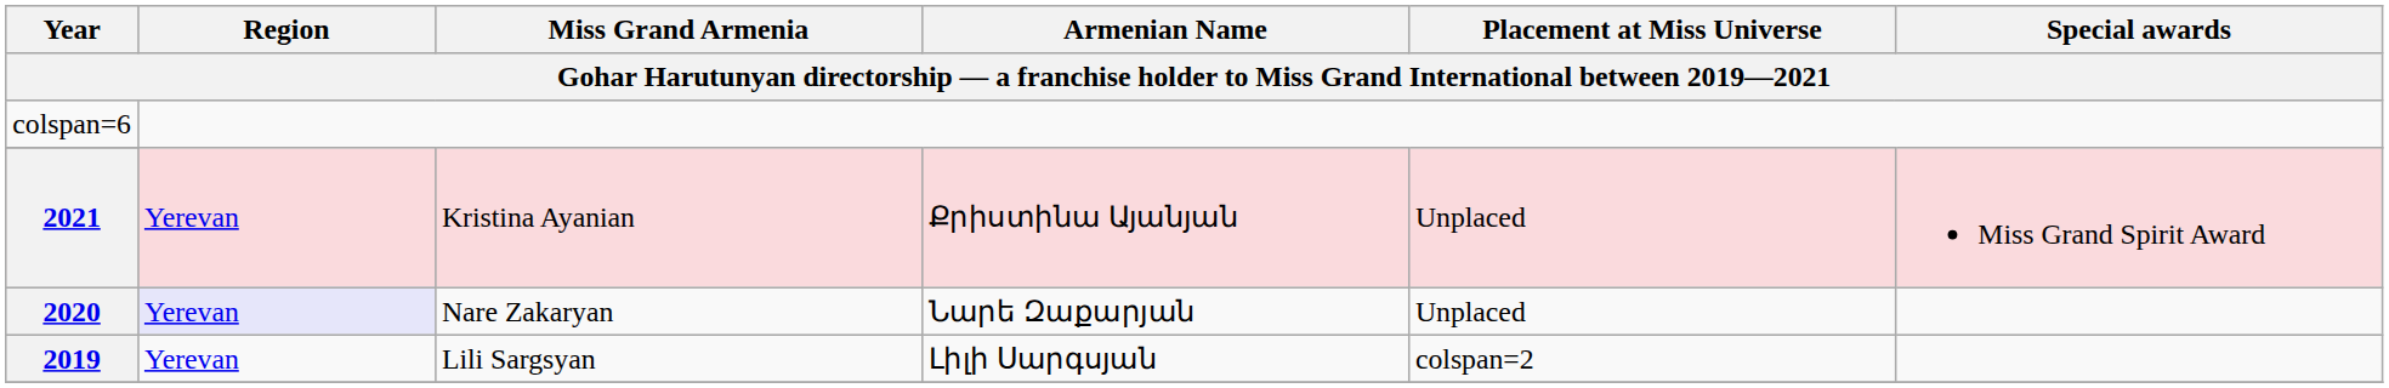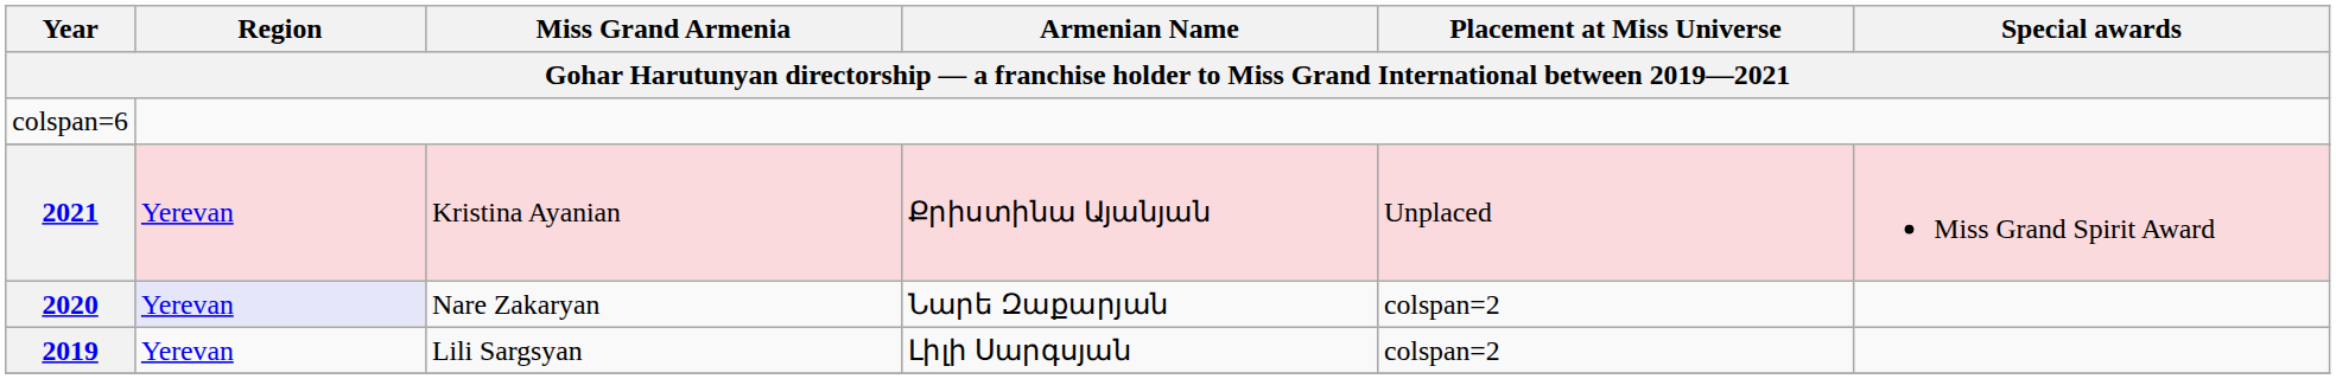Nare Zakaryan | Placement at Miss Universe: Unplaced -> colspan=2
